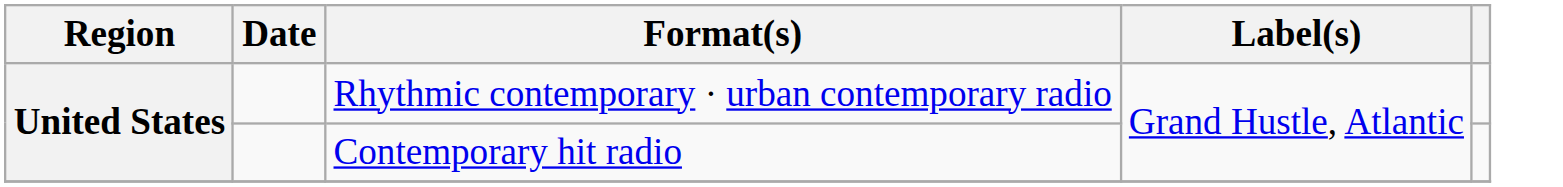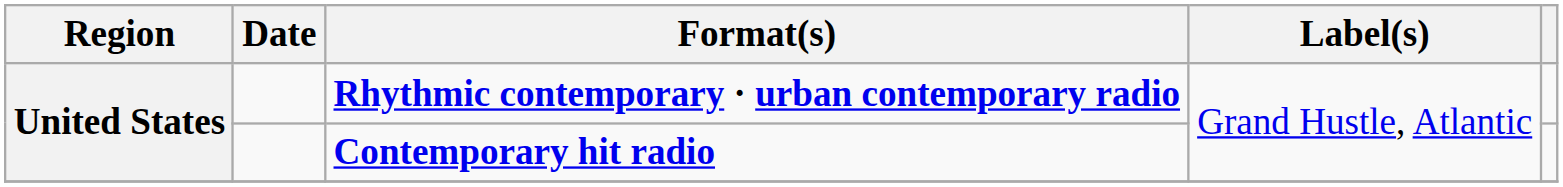Rhythmic contemporary · urban contemporary radio | Format(s): normal -> bold
Contemporary hit radio | Format(s): normal -> bold
